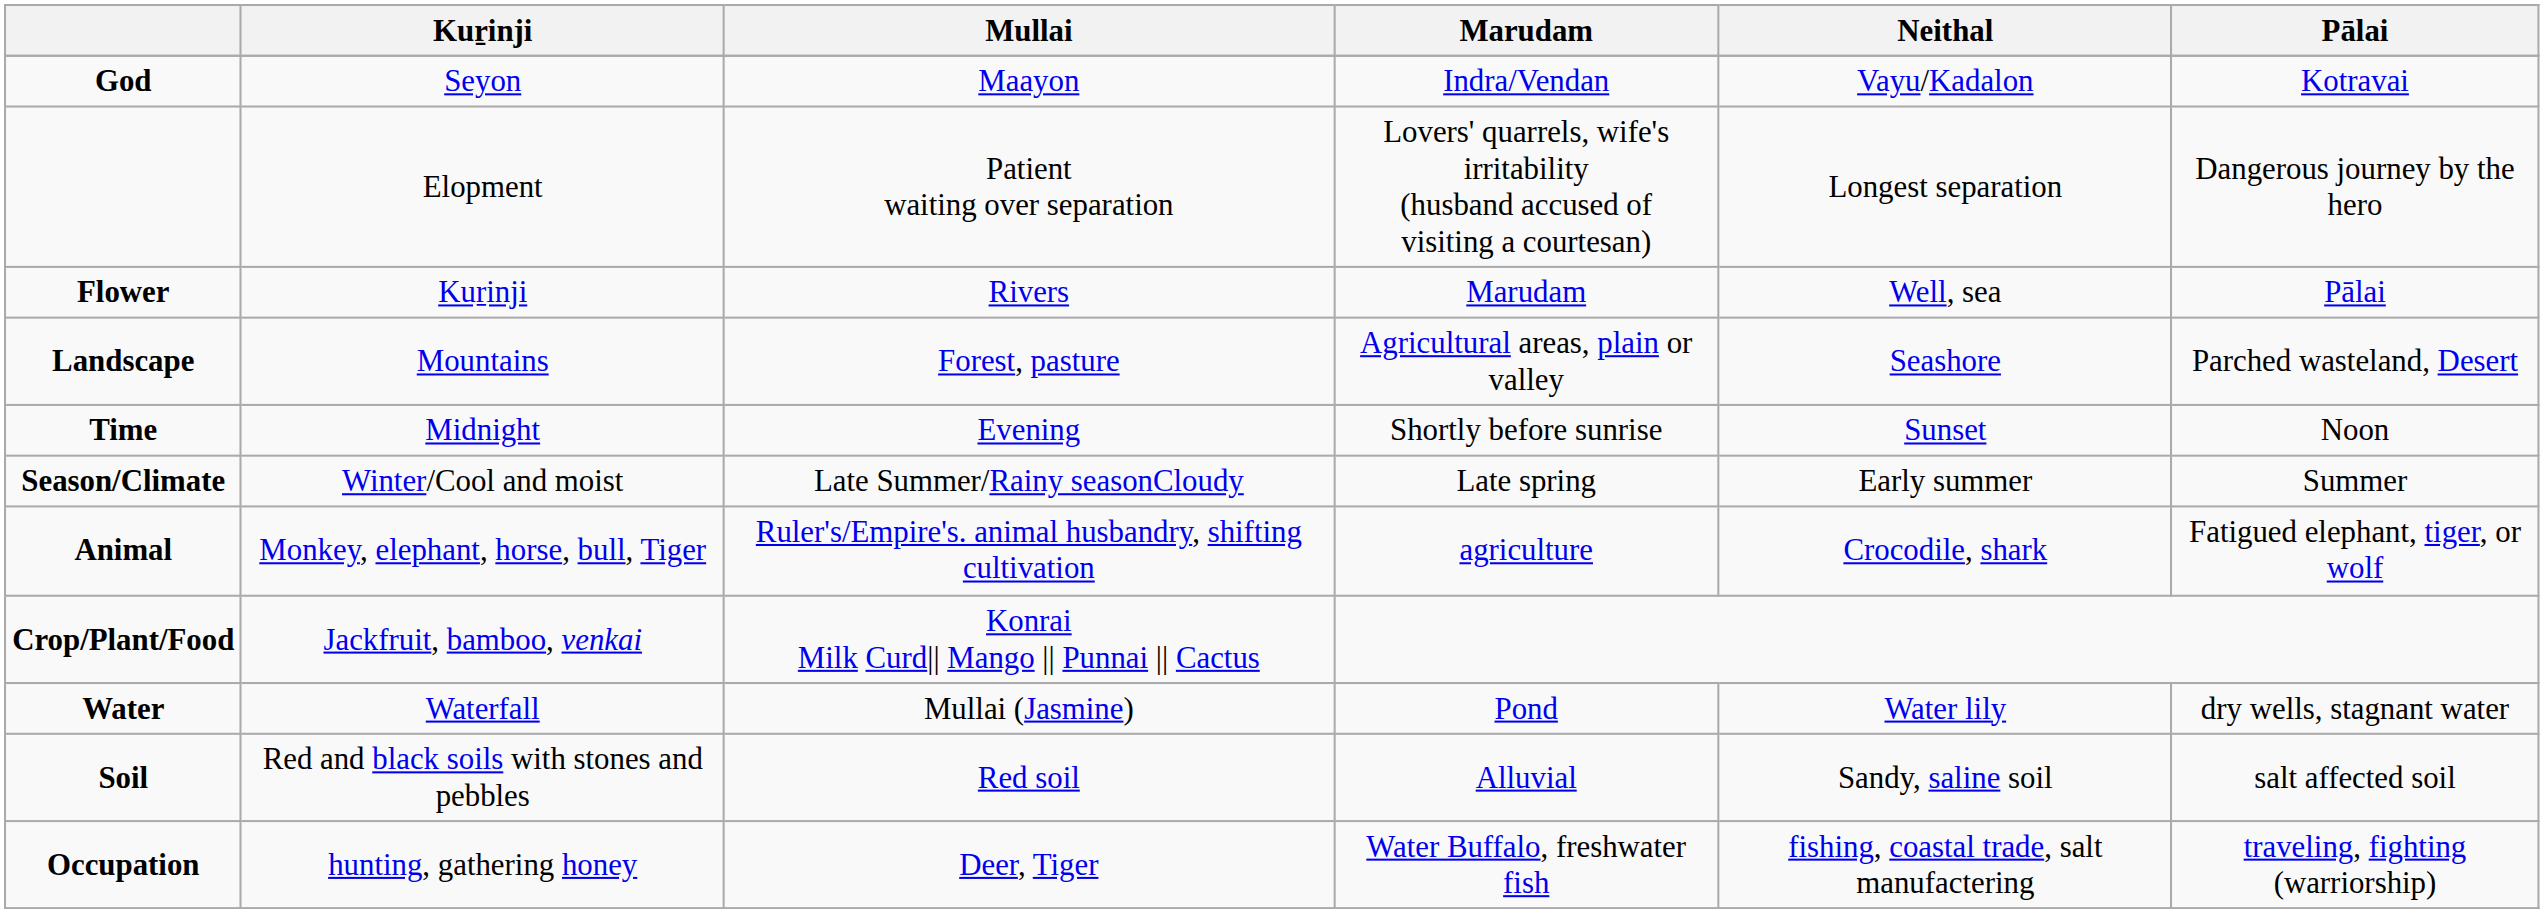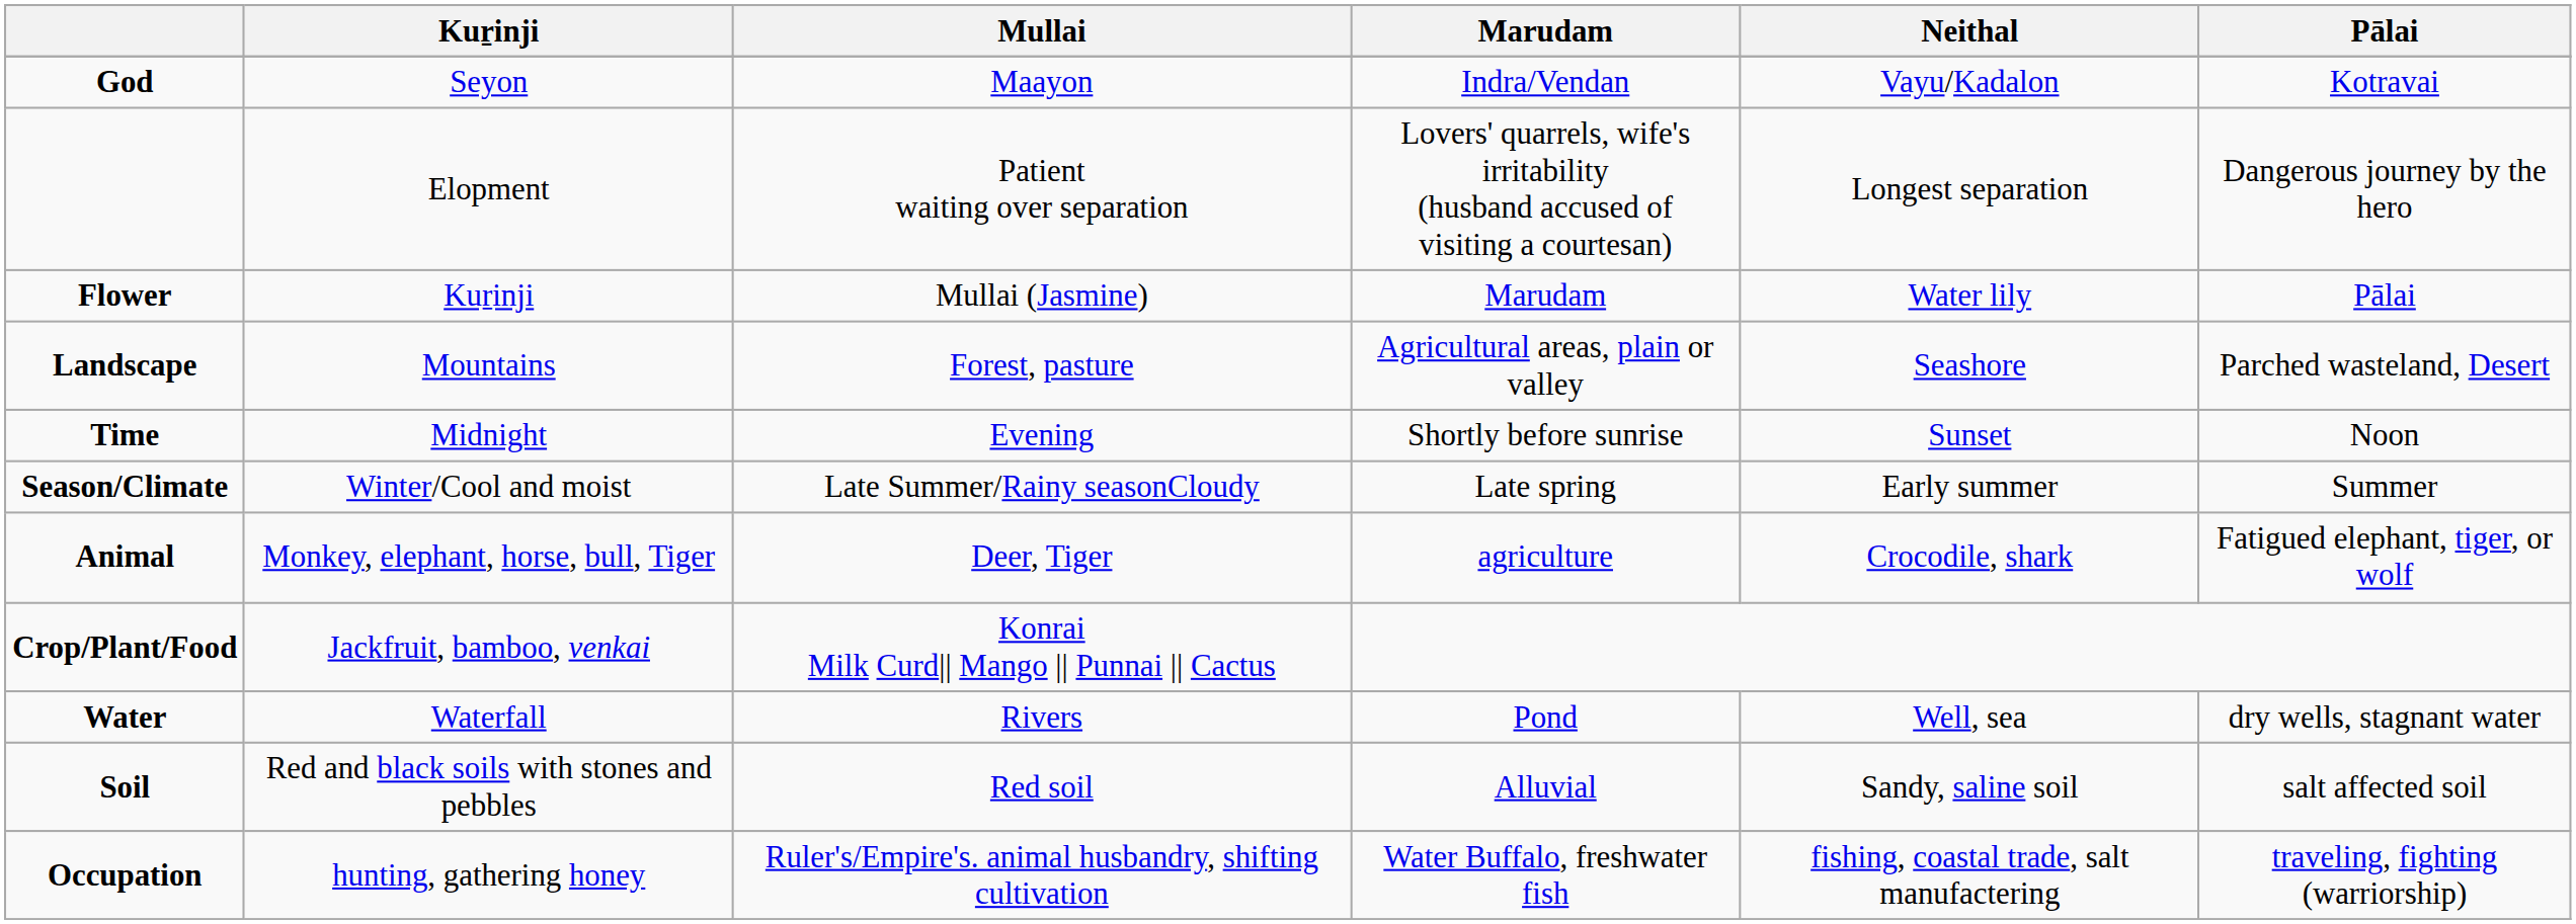Flower | Mullai: Rivers -> Mullai (Jasmine)
Flower | Neithal: Well, sea -> Water lily
Animal | Mullai: Ruler's/Empire's. animal husbandry, shifting cultivation -> Deer, Tiger
Water | Mullai: Mullai (Jasmine) -> Rivers
Water | Neithal: Water lily -> Well, sea
Occupation | Mullai: Deer, Tiger -> Ruler's/Empire's. animal husbandry, shifting cultivation
